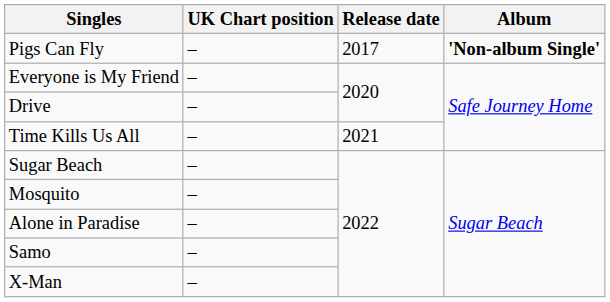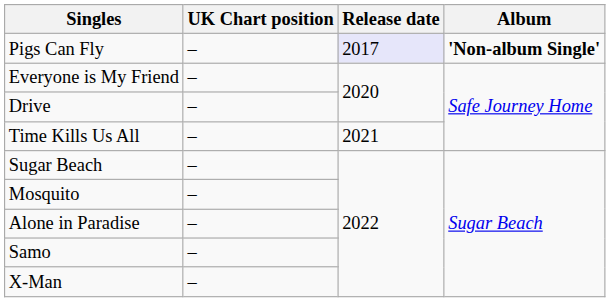Pigs Can Fly | Release date: no background -> lavender background
